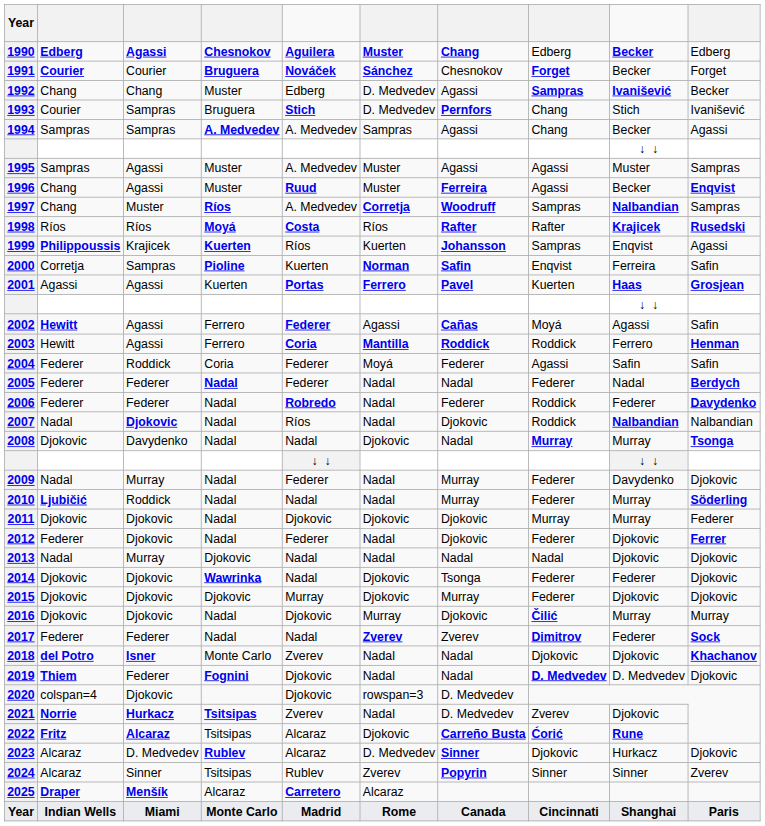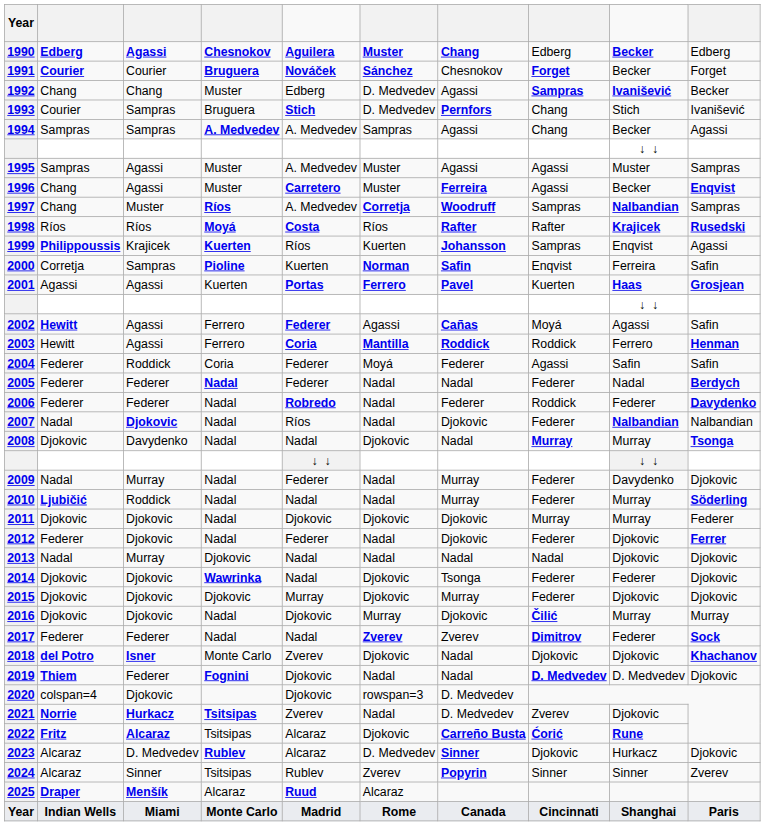1996 | column 5: Ruud -> Carretero
2007 | column 8: Roddick -> Federer
2018 | column 6: Nadal -> Djokovic
2025 | column 5: Carretero -> Ruud
